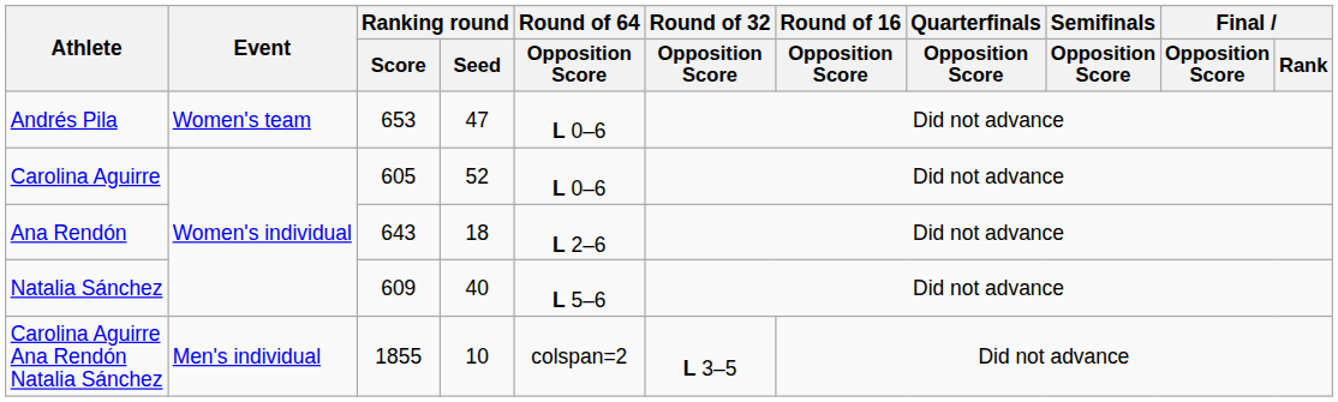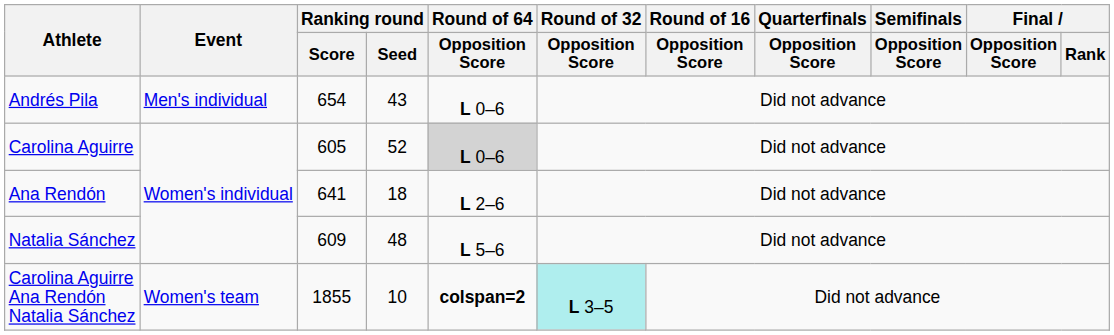Andrés Pila | Event: Women's team -> Men's individual
Andrés Pila | Ranking round / Score: 653 -> 654
Andrés Pila | Ranking round / Seed: 47 -> 43
Carolina Aguirre | Round of 64 / Opposition Score: no background -> lightgrey background
Ana Rendón | Ranking round / Score: 643 -> 641
Natalia Sánchez | Ranking round / Seed: 40 -> 48
Carolina Aguirre Ana Rendón Natalia Sánchez | Event: Men's individual -> Women's team
Carolina Aguirre Ana Rendón Natalia Sánchez | Round of 64 / Opposition Score: normal -> bold
Carolina Aguirre Ana Rendón Natalia Sánchez | Round of 32 / Opposition Score: no background -> paleturquoise background
